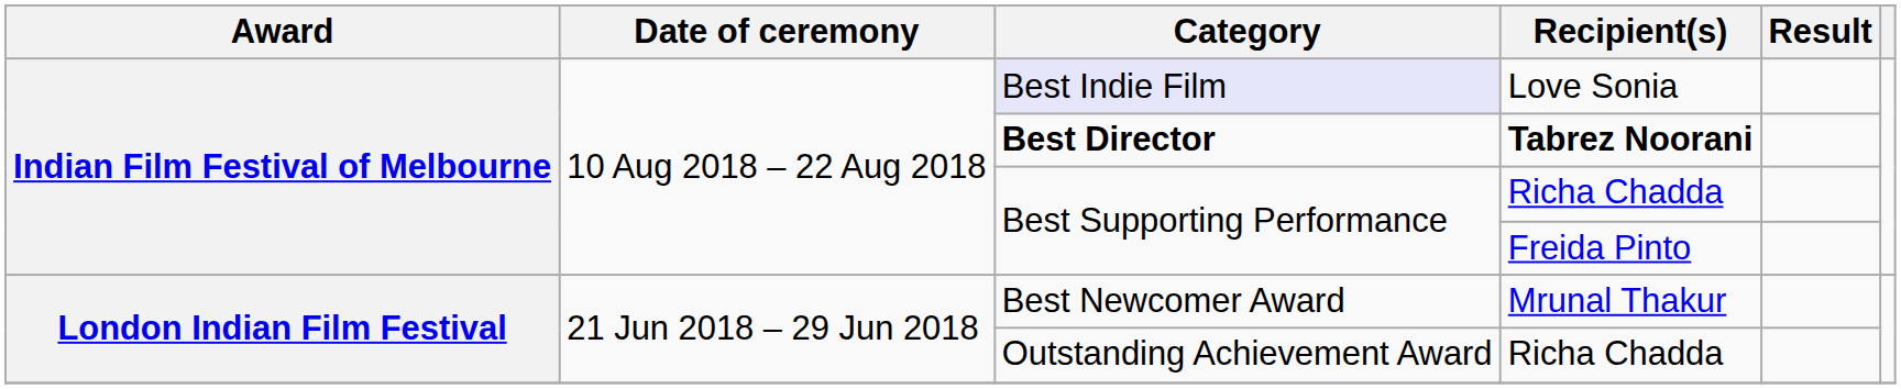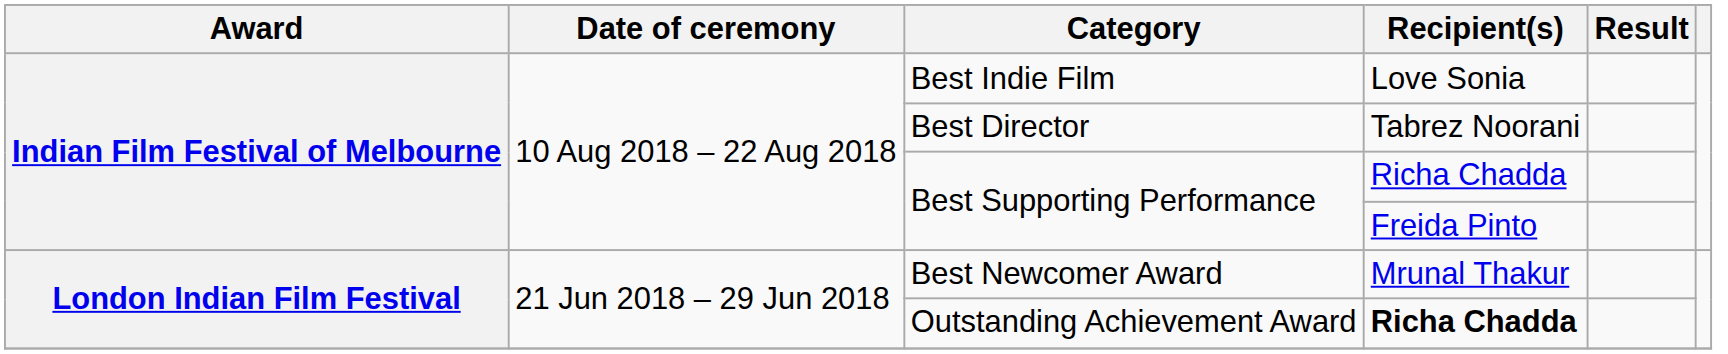Best Indie Film | Category: lavender background -> no background
Best Director | Category: bold -> normal
Best Director | Recipient(s): bold -> normal
Outstanding Achievement Award | Recipient(s): normal -> bold
